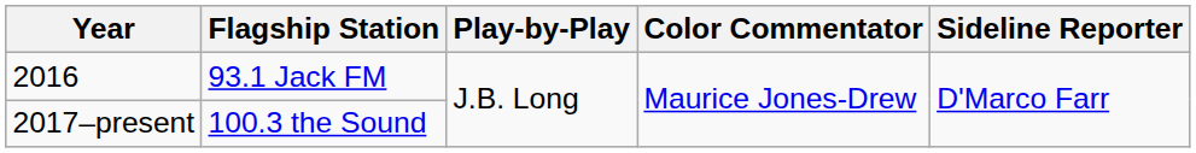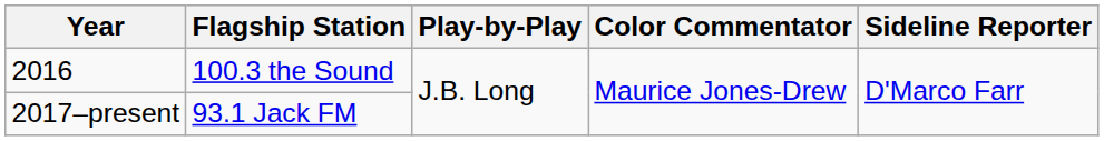2016 | Flagship Station: 93.1 Jack FM -> 100.3 the Sound
2017–present | Flagship Station: 100.3 the Sound -> 93.1 Jack FM
